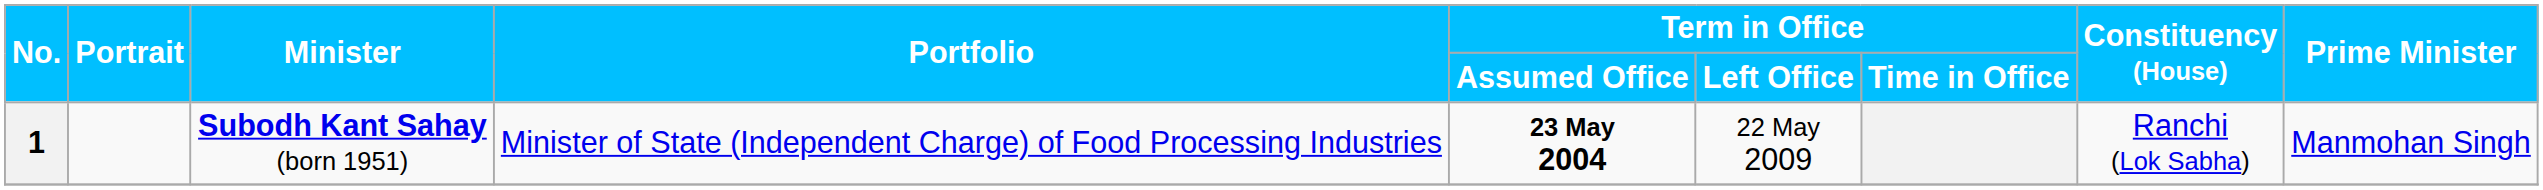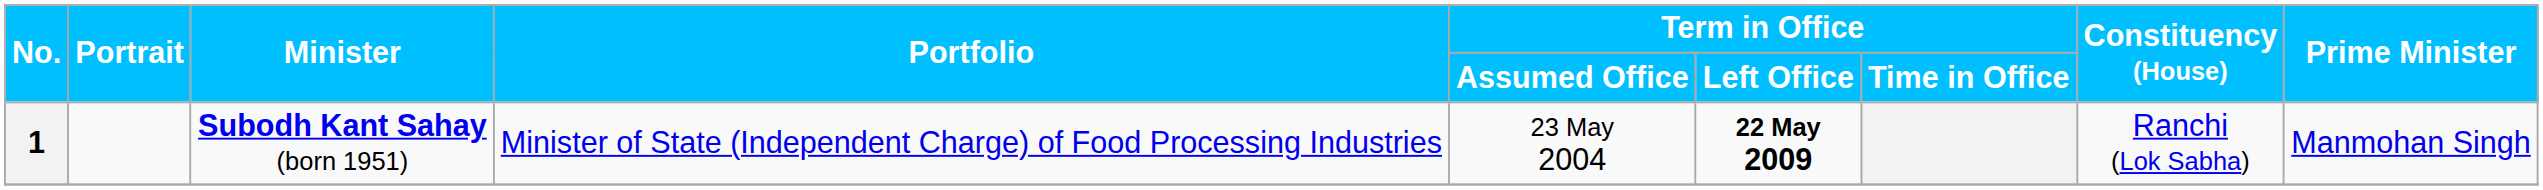1 | Term in Office / Assumed Office: bold -> normal
1 | Term in Office / Left Office: normal -> bold
